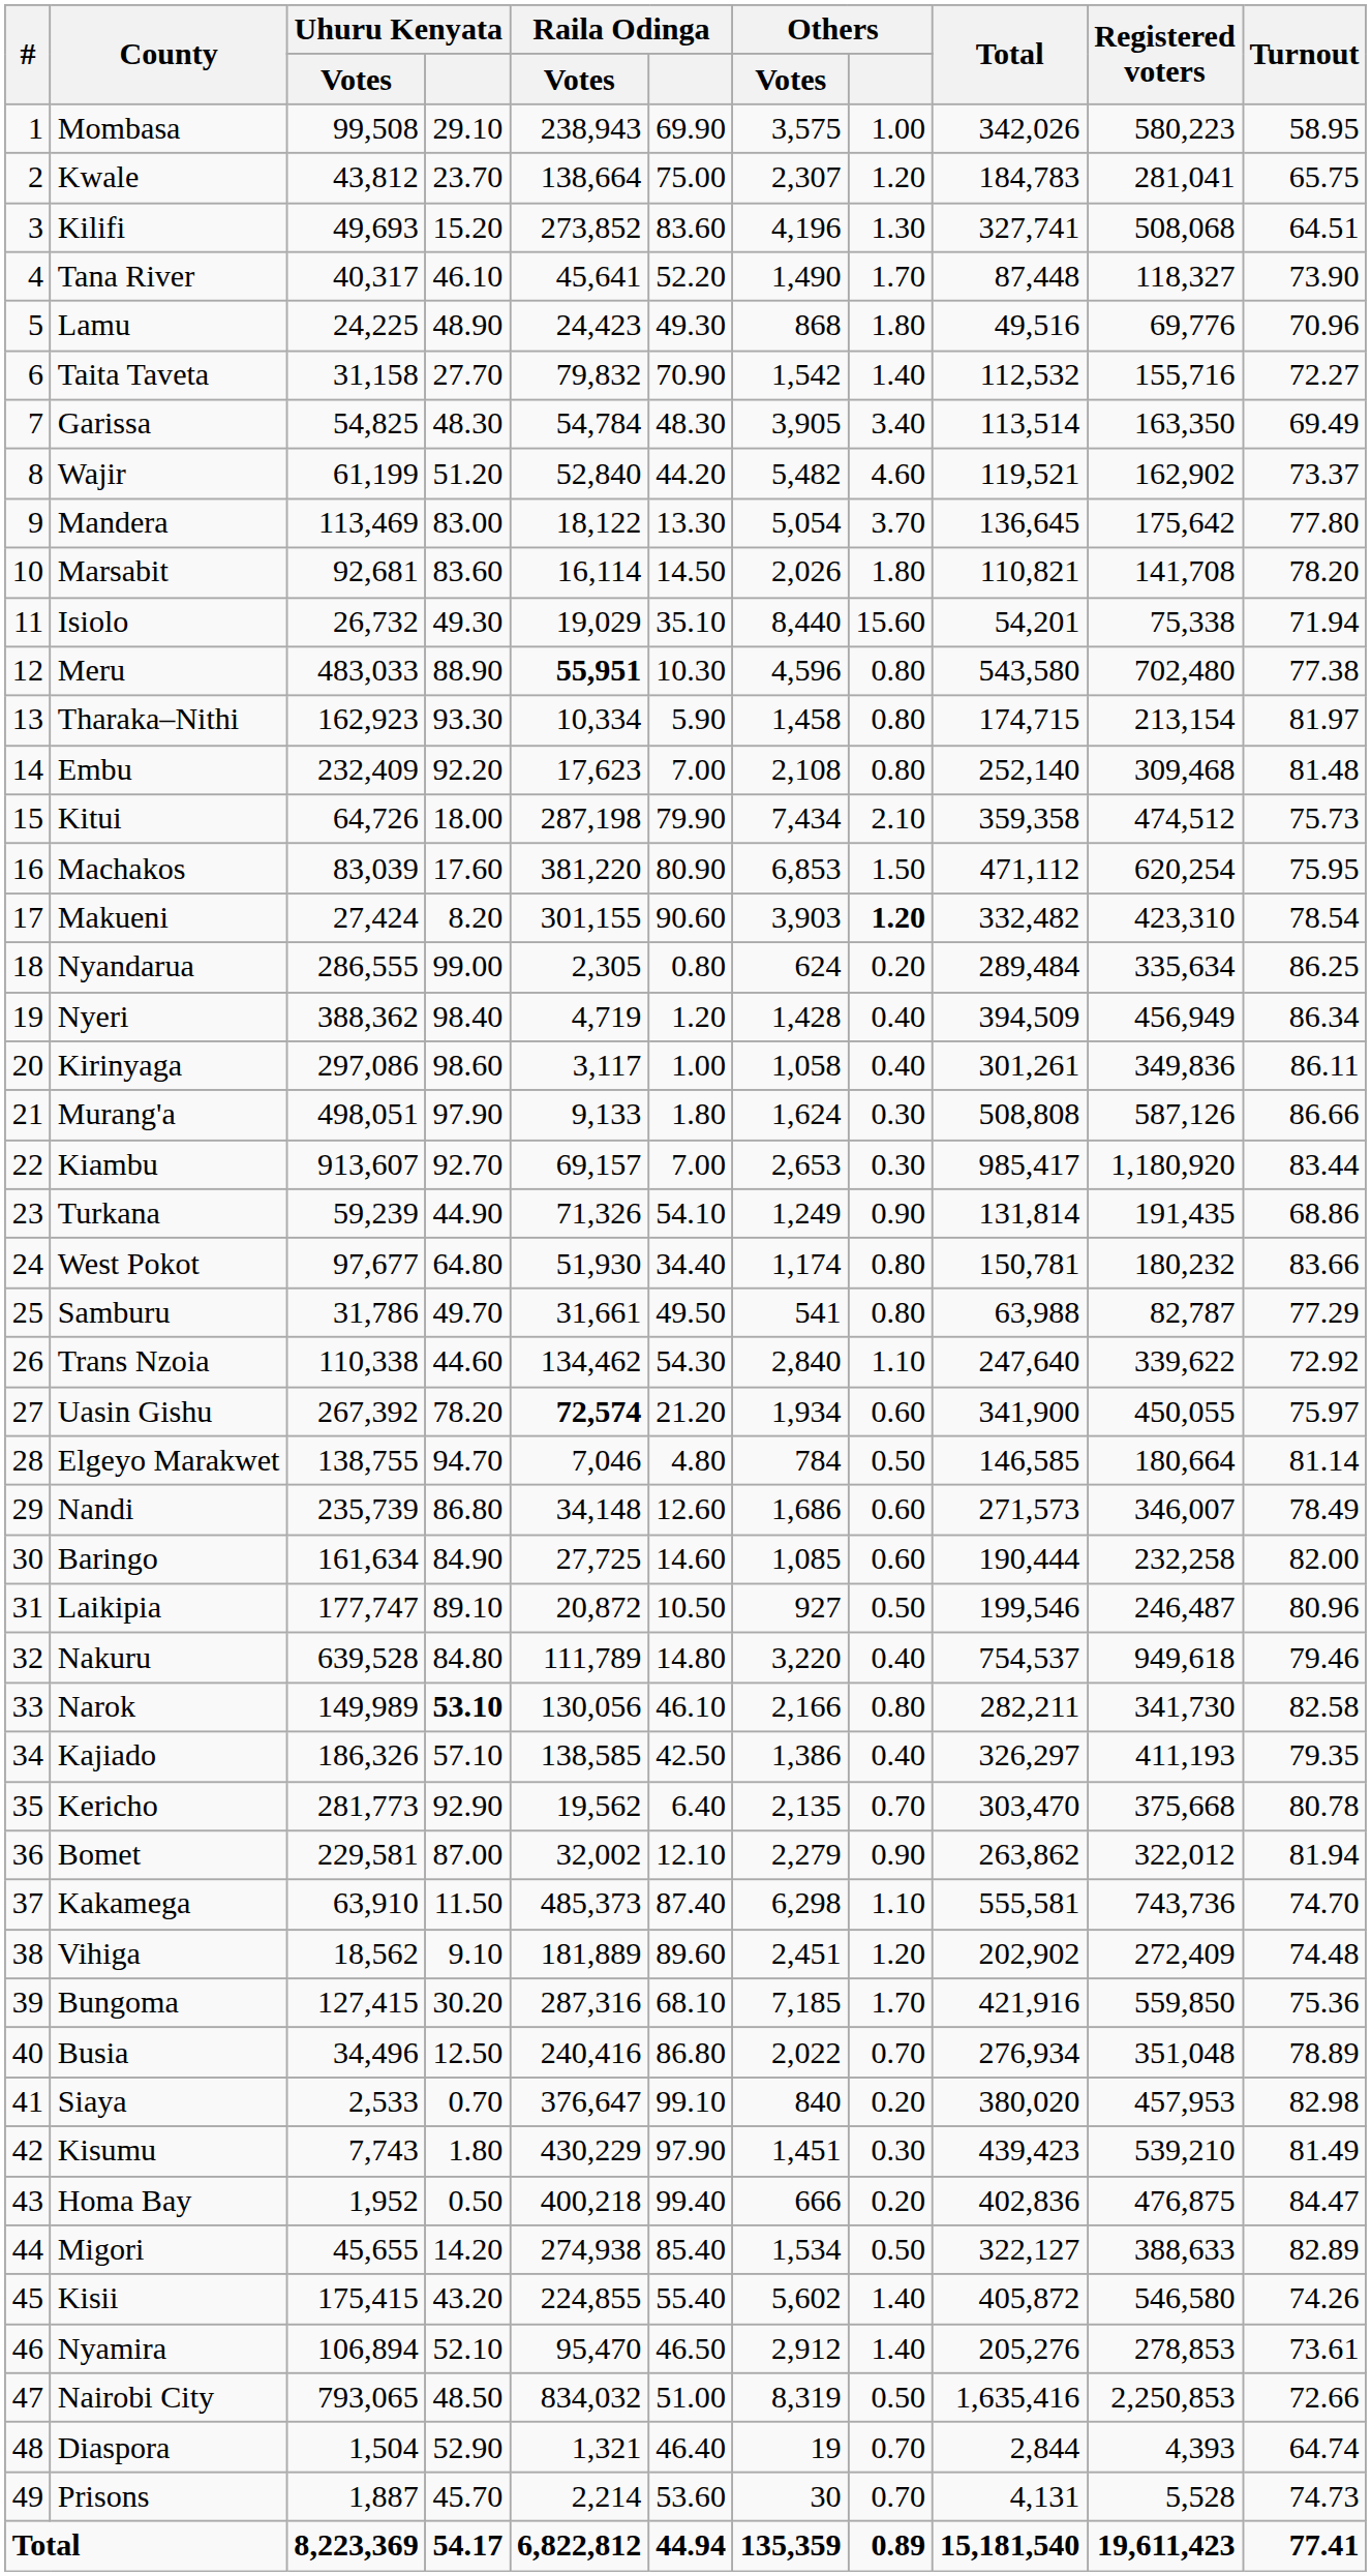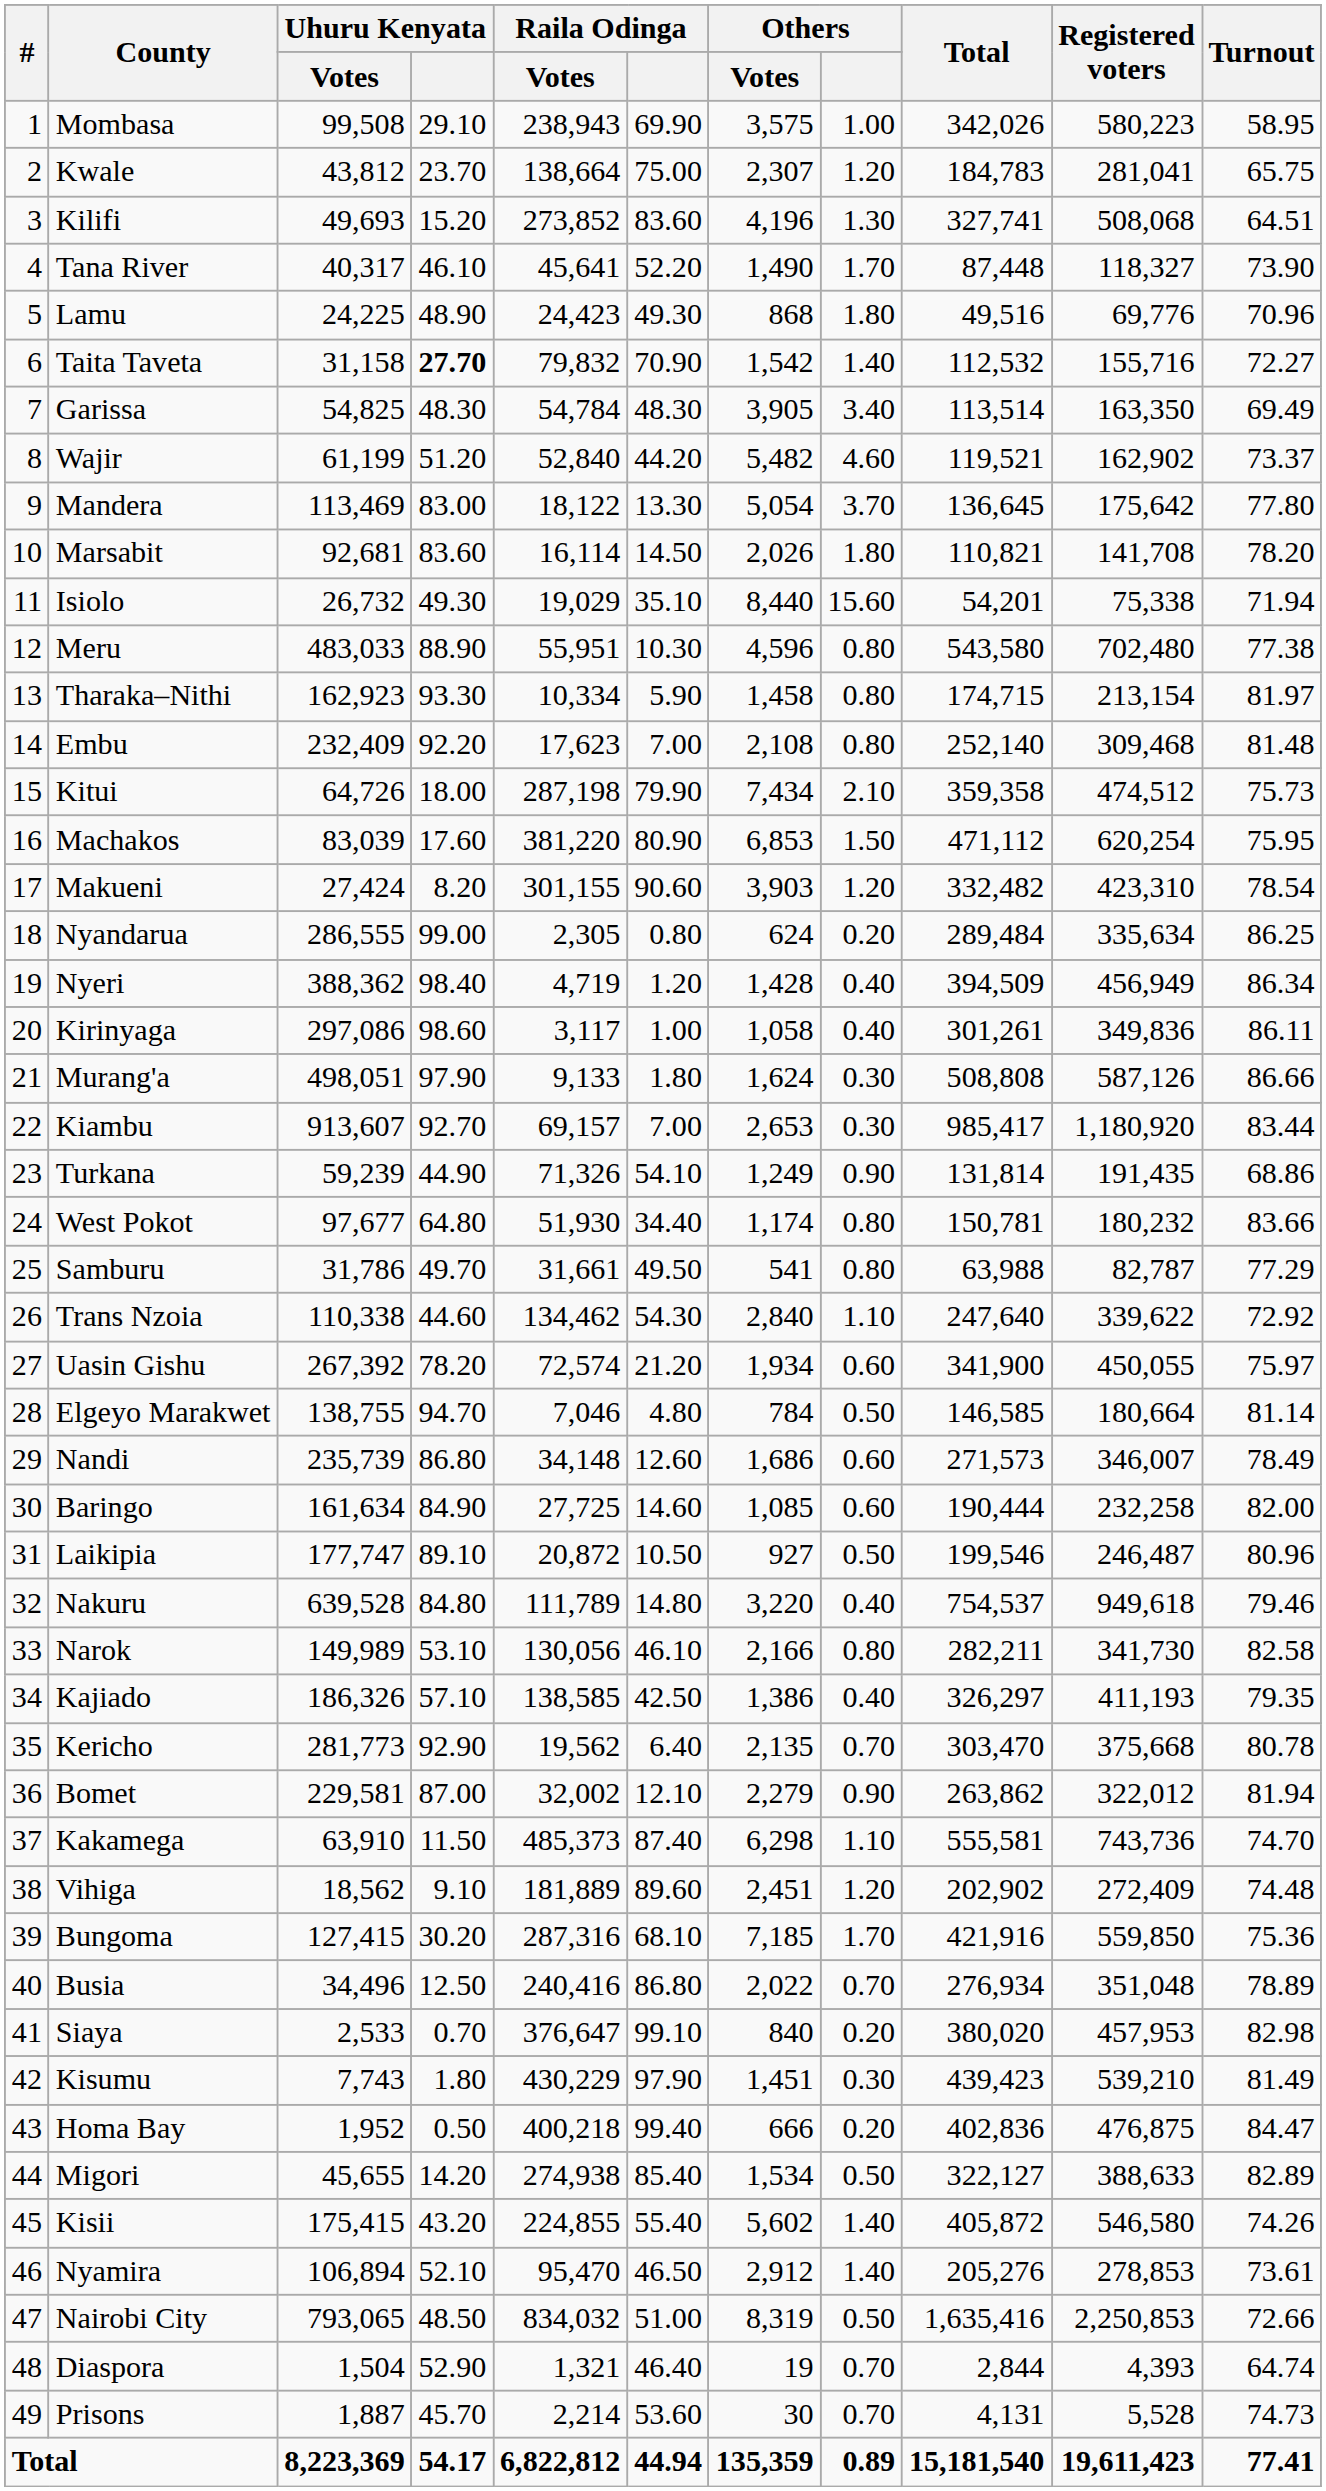Taita Taveta | Uhuru Kenyata: normal -> bold
Meru | Raila Odinga / Votes: bold -> normal
Makueni | Others: bold -> normal
Uasin Gishu | Raila Odinga / Votes: bold -> normal
Narok | Uhuru Kenyata: bold -> normal
